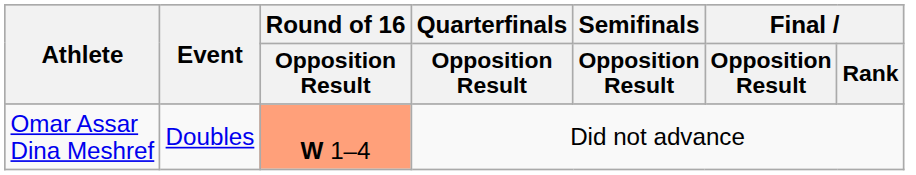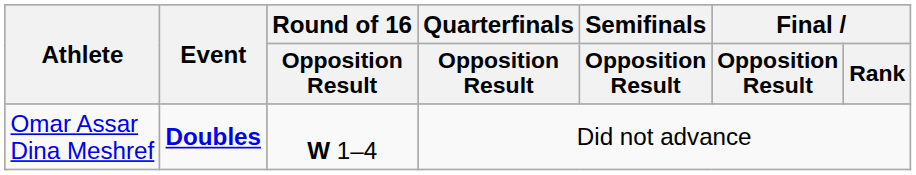Omar Assar Dina Meshref | Event: normal -> bold
Omar Assar Dina Meshref | Round of 16 / Opposition Result: lightsalmon background -> no background
